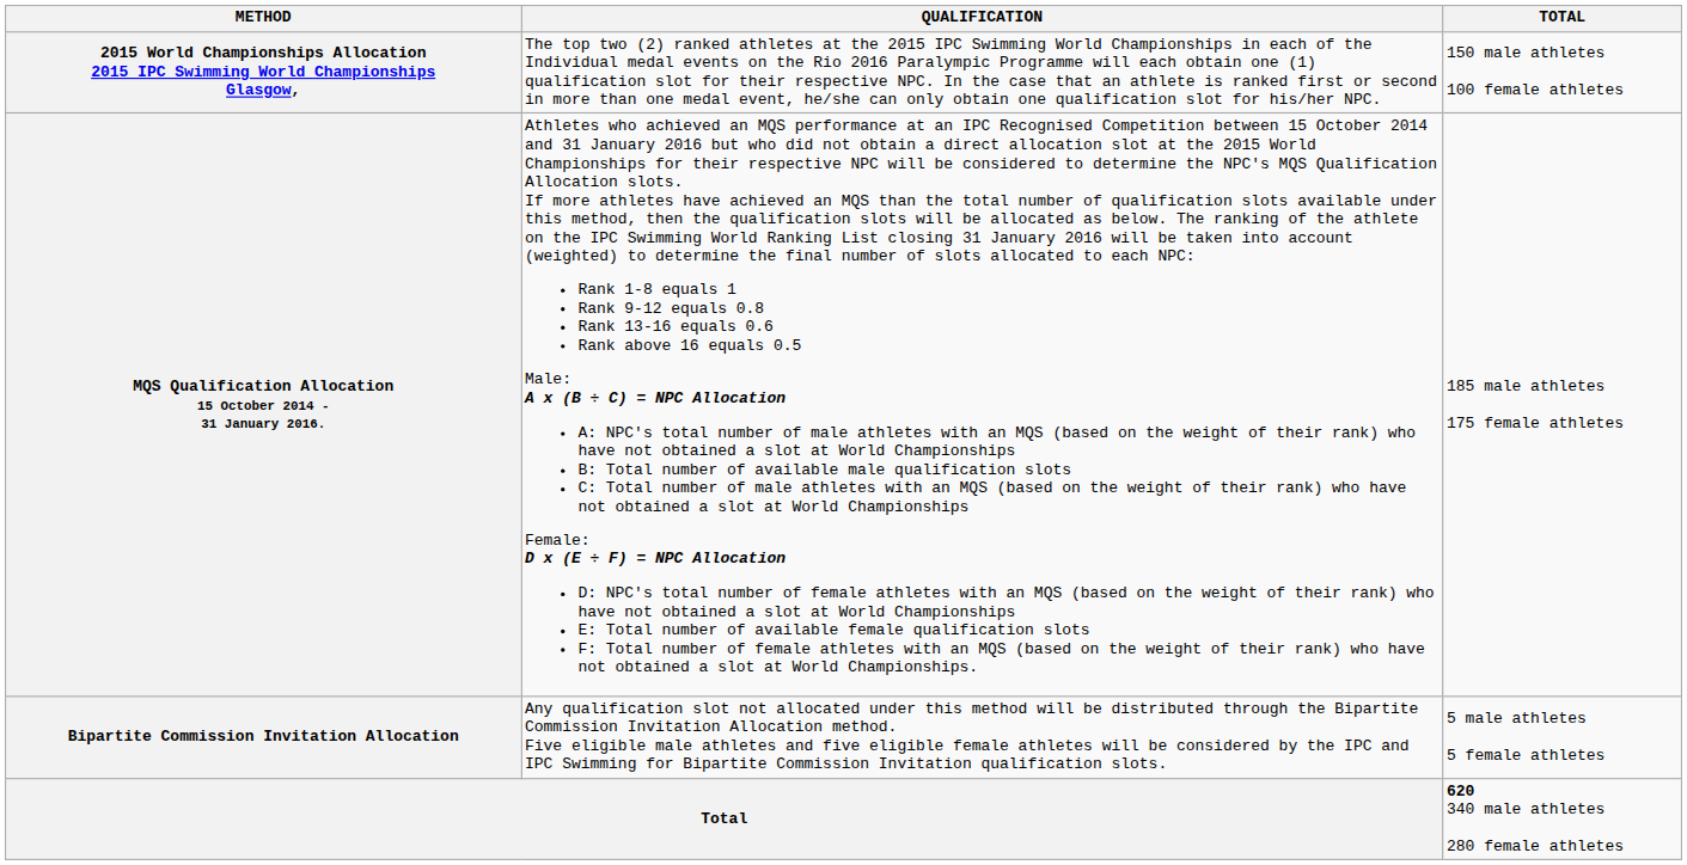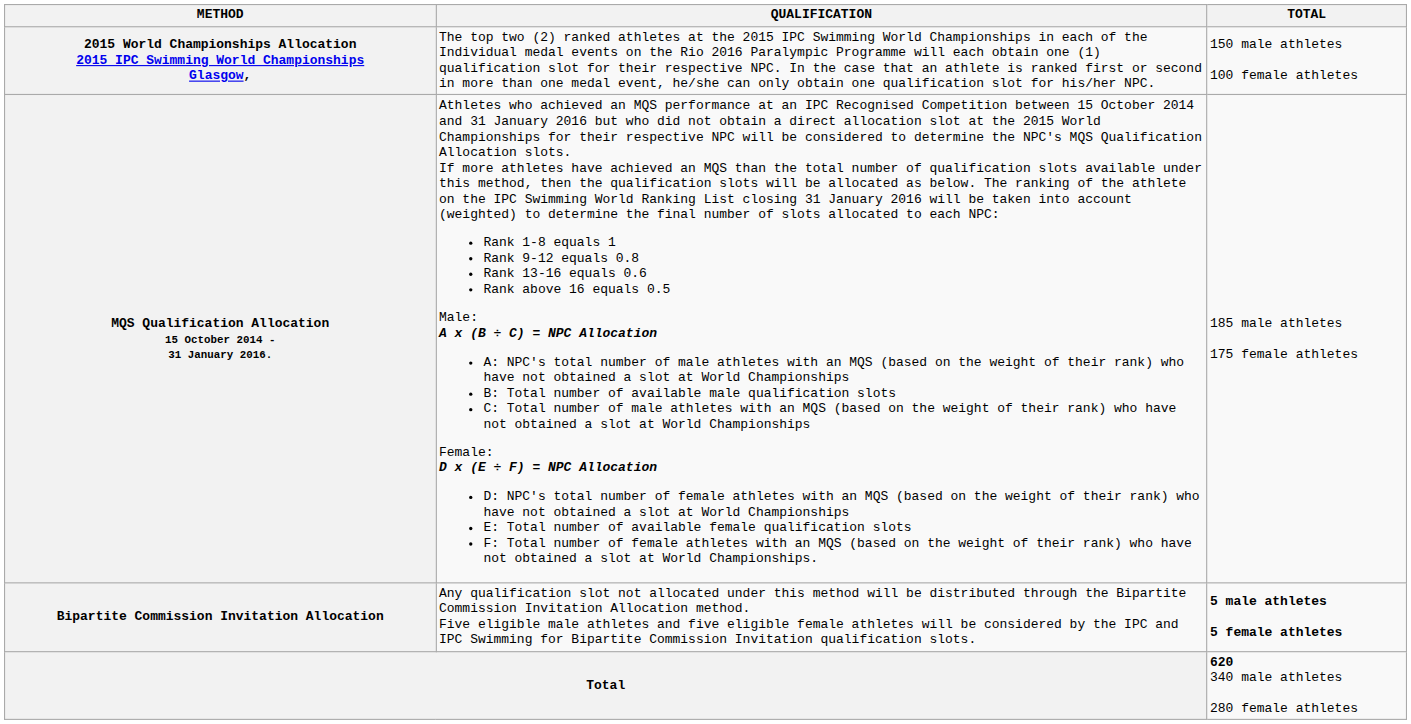Bipartite Commission Invitation Allocation | TOTAL: normal -> bold
